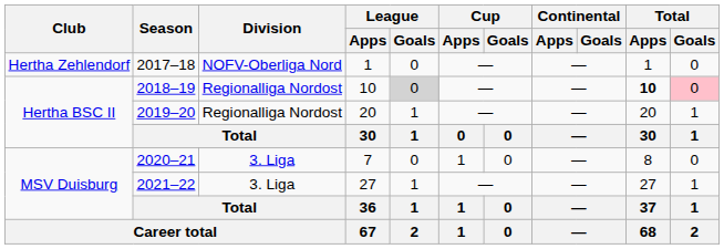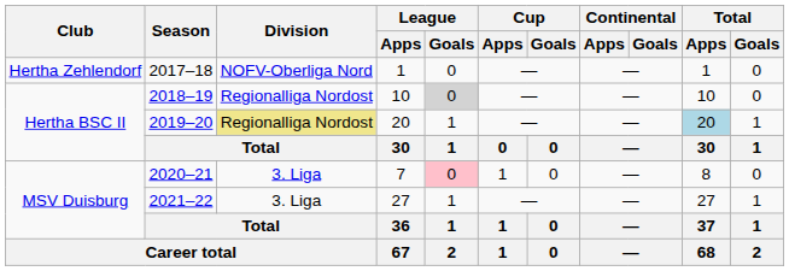2018–19 | Total / Apps: bold -> normal
2018–19 | Total / Goals: pink background -> no background
2019–20 | Division: no background -> khaki background
2019–20 | Total / Apps: no background -> lightblue background
2020–21 | League / Goals: no background -> pink background
